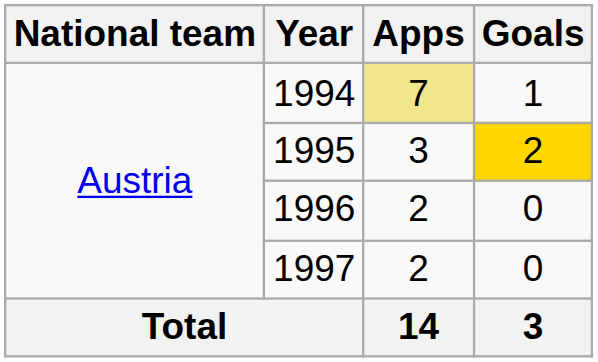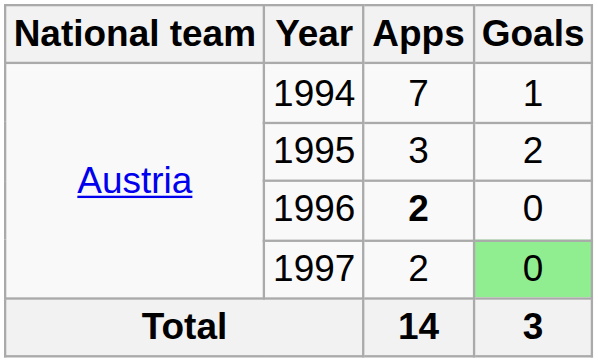1994 | Apps: khaki background -> no background
1995 | Goals: gold background -> no background
1996 | Apps: normal -> bold
1997 | Goals: no background -> lightgreen background
